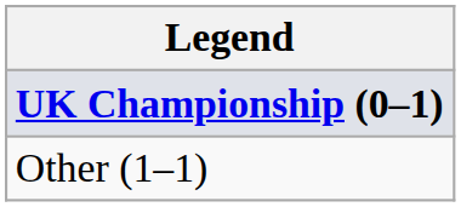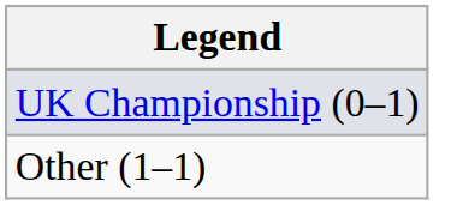row 2 | column 1: bold -> normal
